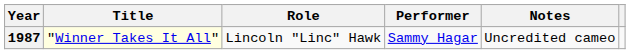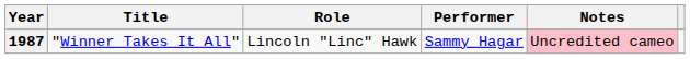row 2 | Title: lightyellow background -> no background
row 2 | Notes: no background -> pink background
